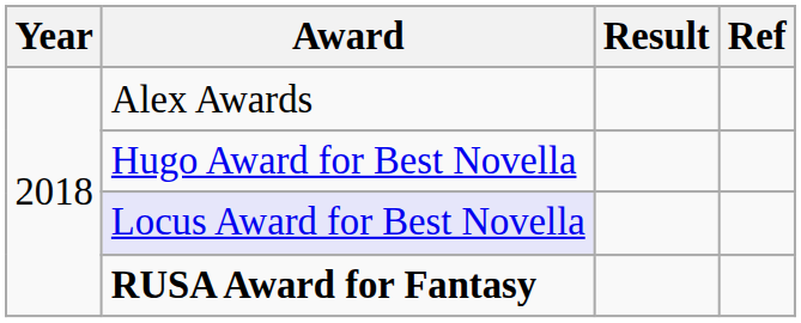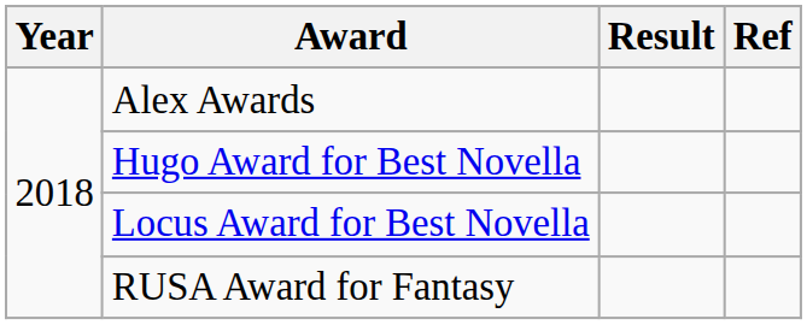Locus Award for Best Novella | Award: lavender background -> no background
RUSA Award for Fantasy | Award: bold -> normal
